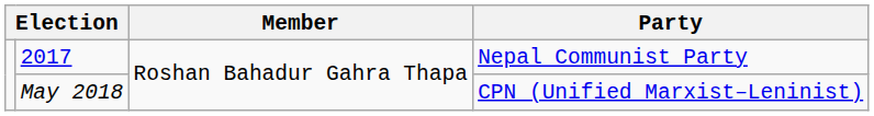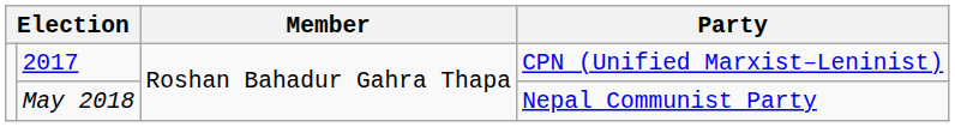2017 | Party: Nepal Communist Party -> CPN (Unified Marxist–Leninist)
May 2018 | Party: CPN (Unified Marxist–Leninist) -> Nepal Communist Party
